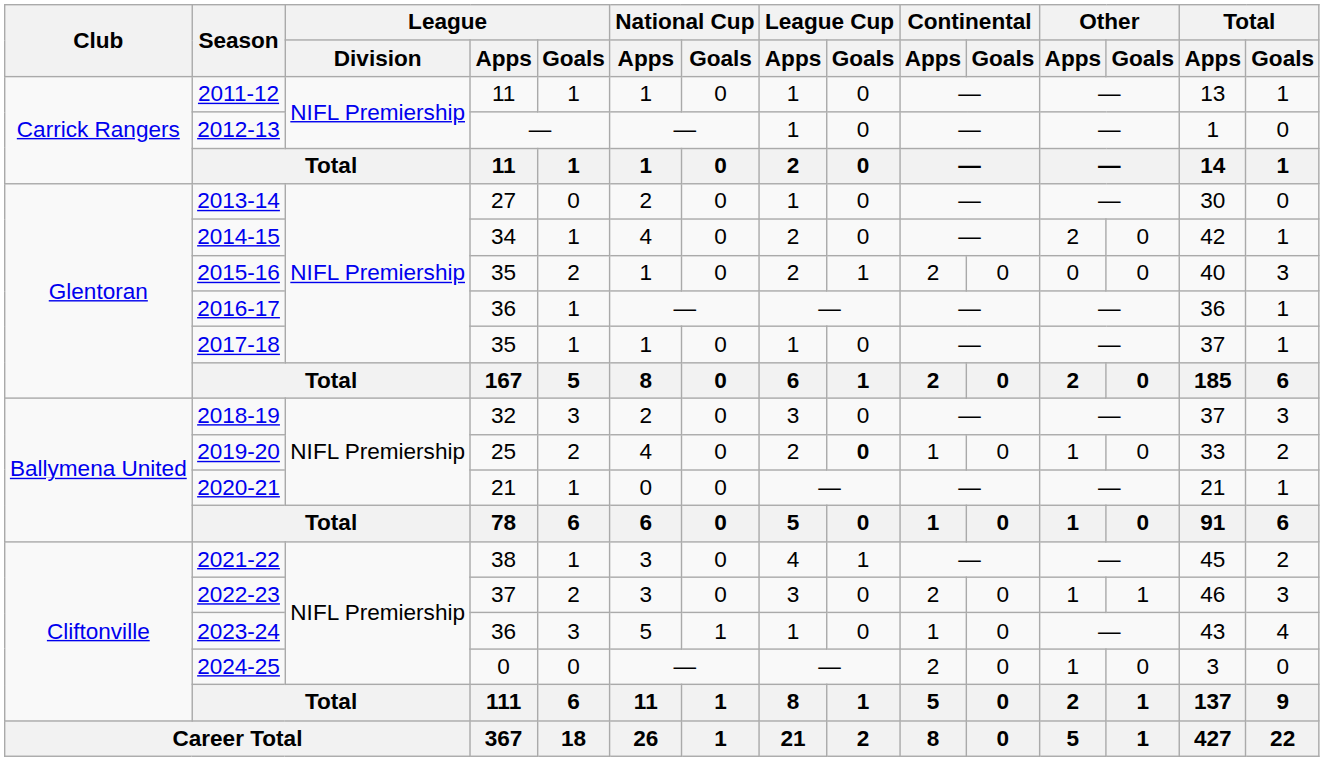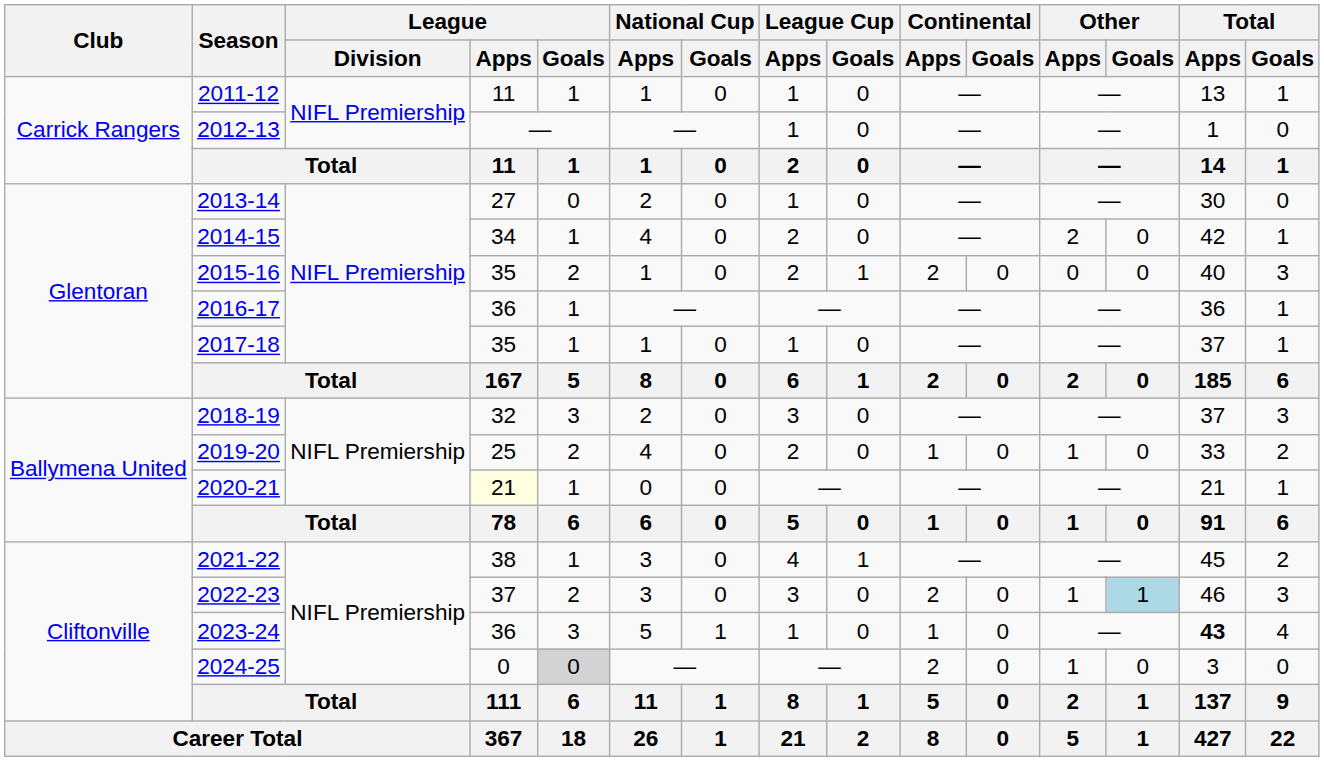2019-20 | League Cup / Goals: bold -> normal
2020-21 | League / Apps: no background -> lightyellow background
2022-23 | Other / Goals: no background -> lightblue background
2023-24 | Total / Apps: normal -> bold
2024-25 | League / Goals: no background -> lightgrey background
